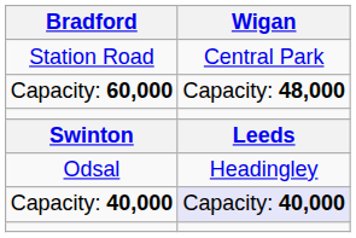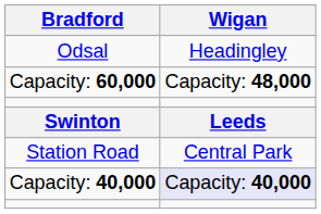row 2 | Bradford: Station Road -> Odsal
row 2 | Wigan: Central Park -> Headingley
row 6 | Bradford: Odsal -> Station Road
row 6 | Wigan: Headingley -> Central Park
